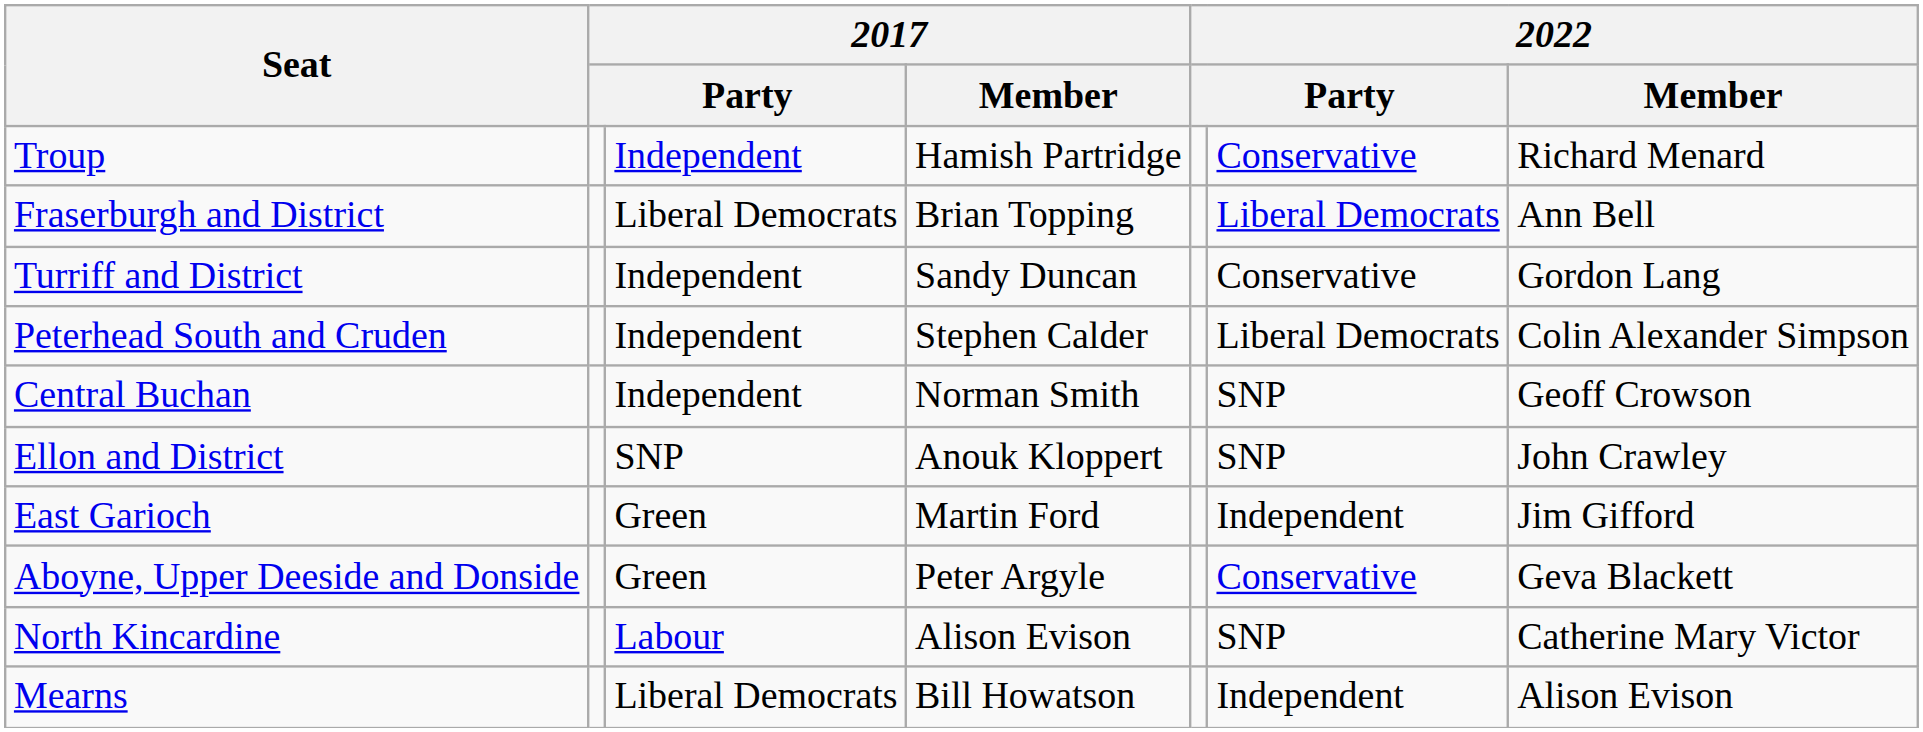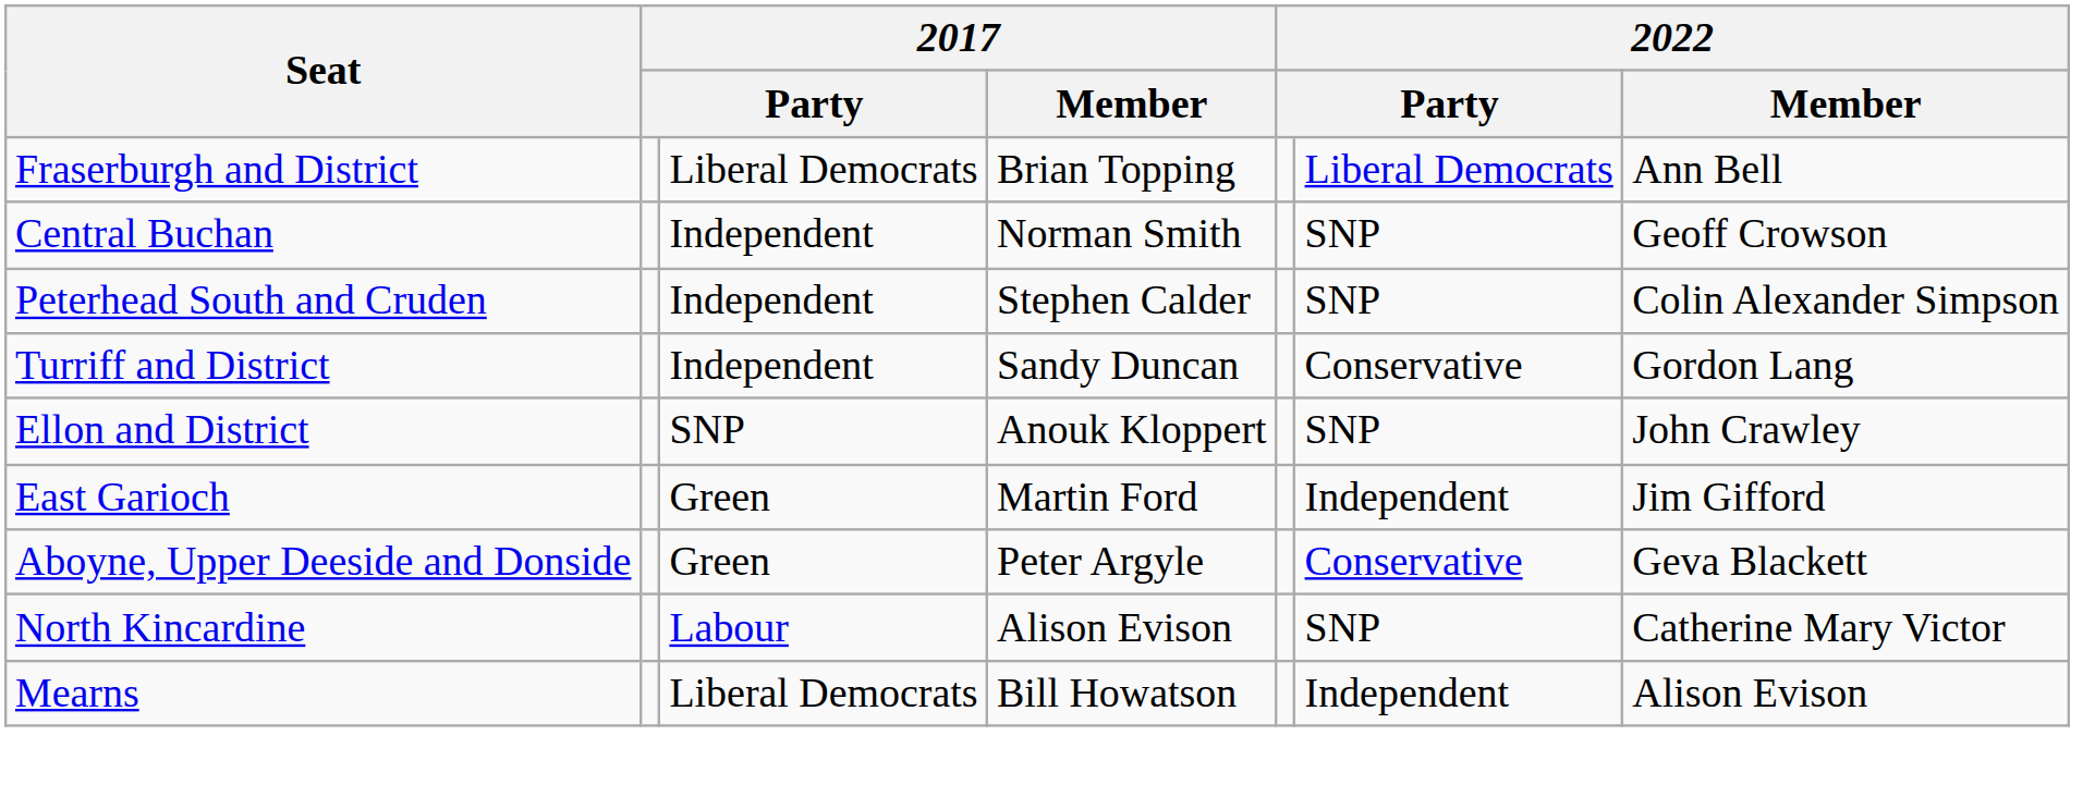- row: Troup | Independent | Hamish Partridge | Conservative | Richard Menard
rows swapped: Central Buchan <-> Turriff and District
Peterhead South and Cruden | column 6: Liberal Democrats -> SNP
